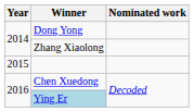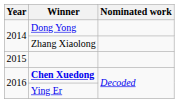Chen Xuedong | Winner: normal -> bold
Ying Er | Winner: lightblue background -> no background
